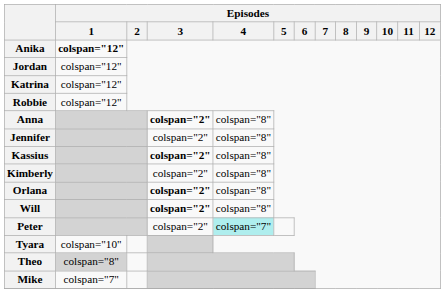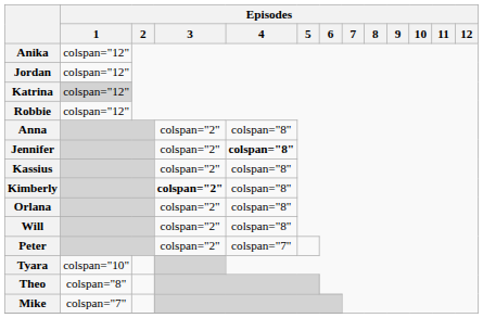Anika | Episodes / 1: bold -> normal
Katrina | Episodes / 1: no background -> lightgrey background
Anna | Episodes / 3: bold -> normal
Jennifer | Episodes / 4: normal -> bold
Kassius | Episodes / 3: bold -> normal
Kimberly | Episodes / 3: normal -> bold
Orlana | Episodes / 3: bold -> normal
Will | Episodes / 3: bold -> normal
Peter | Episodes / 4: paleturquoise background -> no background
Theo | Episodes / 1: lightgrey background -> no background
